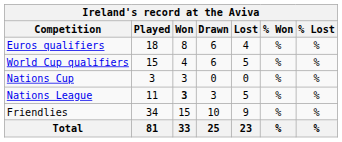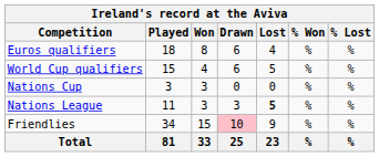Nations League | Won: bold -> normal
Nations League | Lost: normal -> bold
Friendlies | Drawn: no background -> pink background
